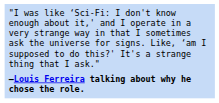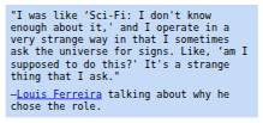row 2 | column 1: bold -> normal
